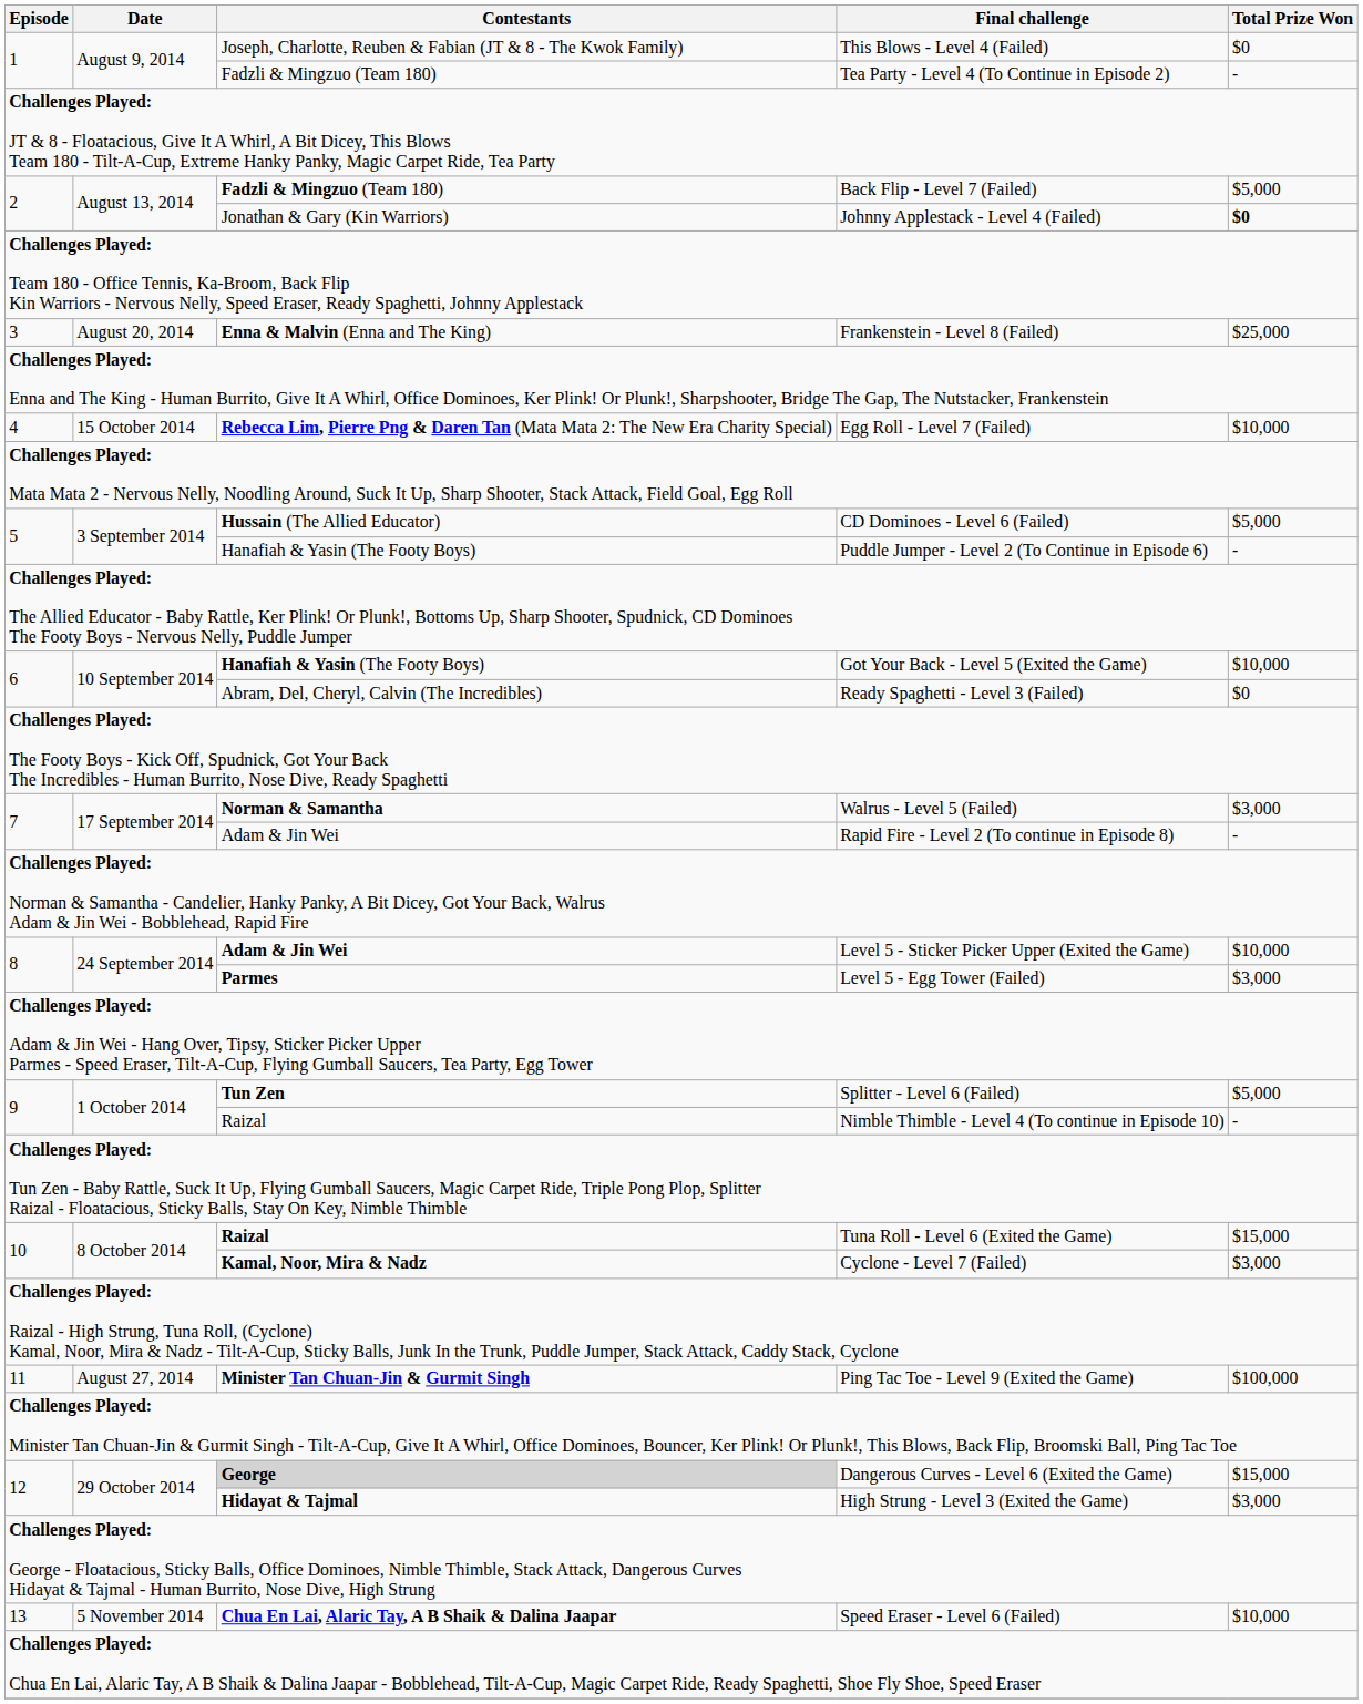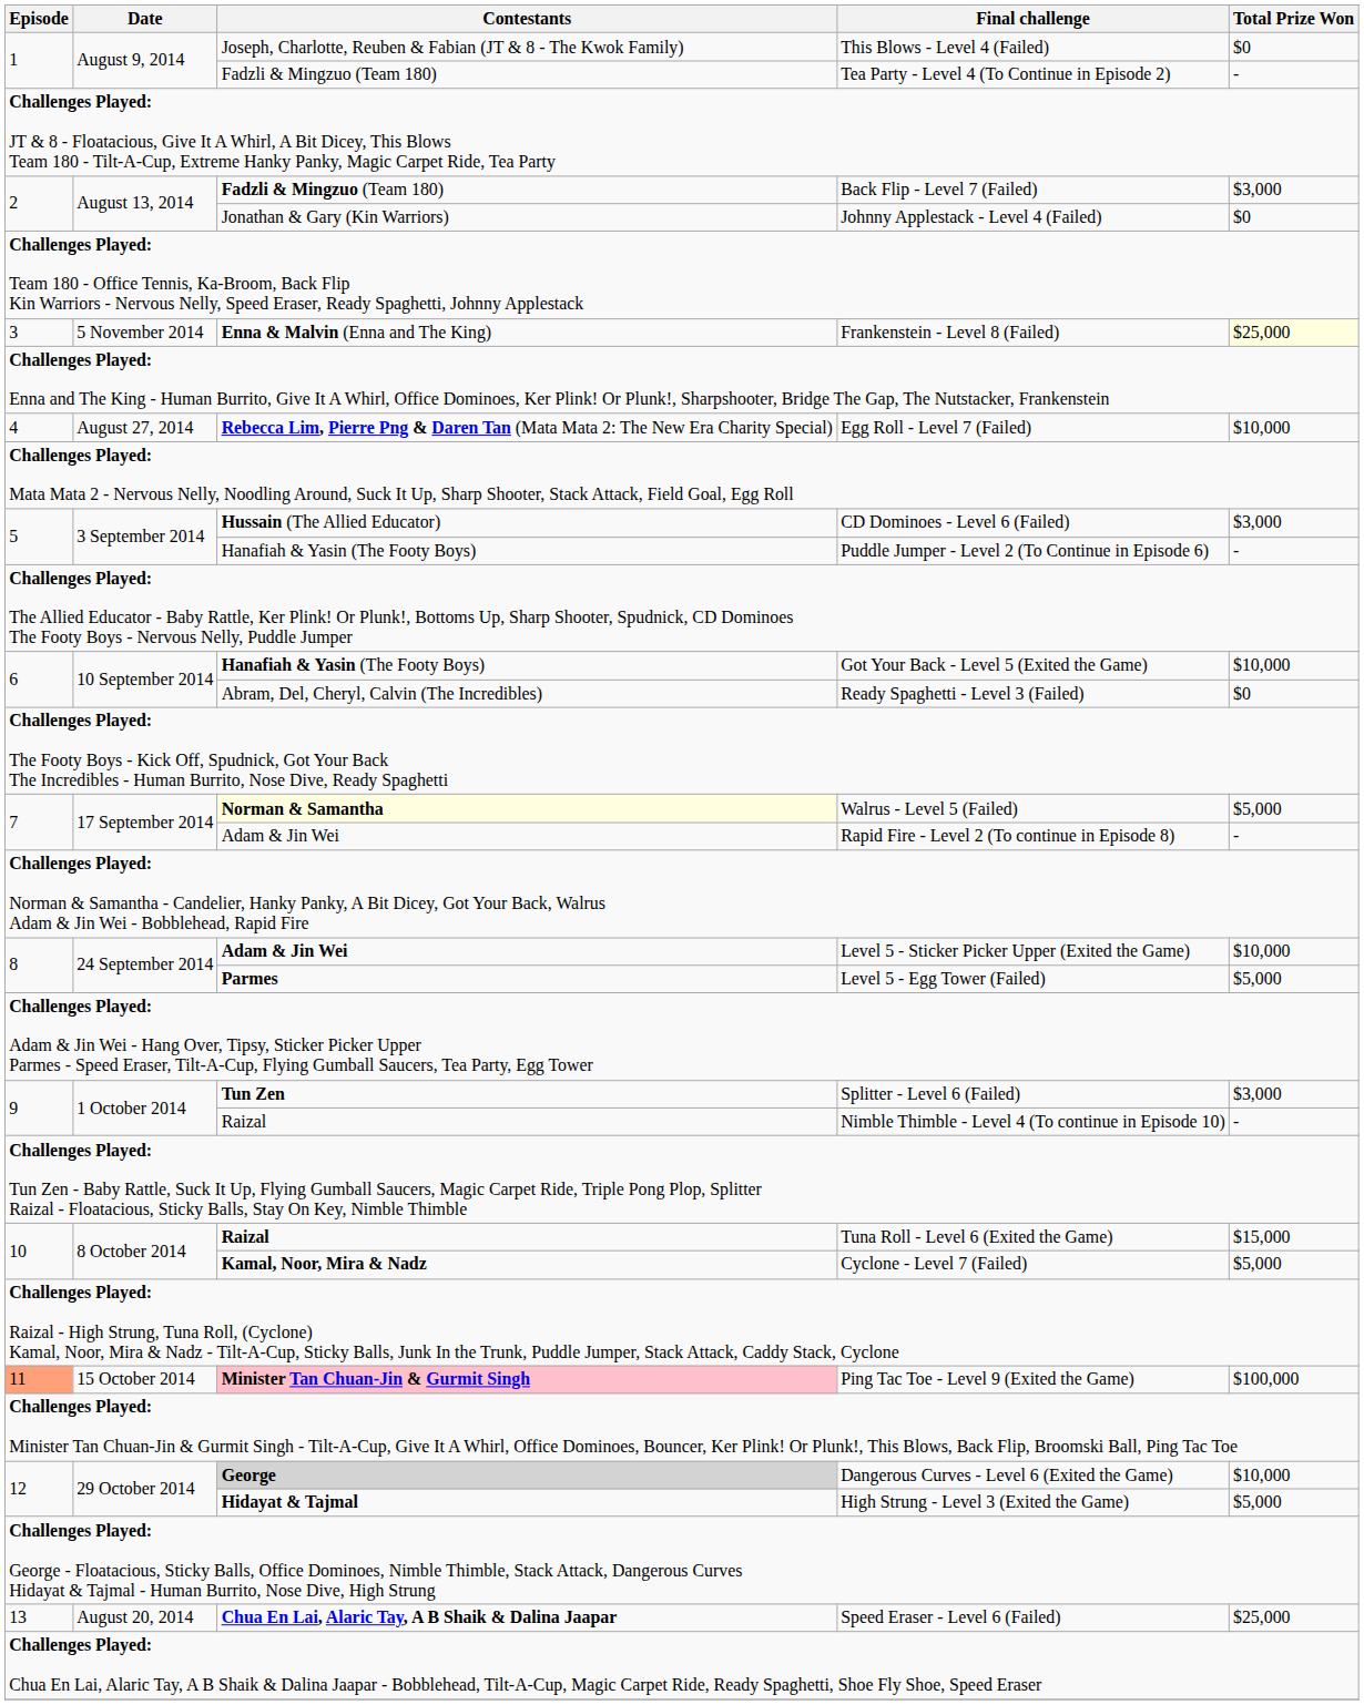Back Flip - Level 7 (Failed) | Total Prize Won: $5,000 -> $3,000
Johnny Applestack - Level 4 (Failed) | Total Prize Won: bold -> normal
Frankenstein - Level 8 (Failed) | Date: August 20, 2014 -> 5 November 2014
Frankenstein - Level 8 (Failed) | Total Prize Won: no background -> lightyellow background
Egg Roll - Level 7 (Failed) | Date: 15 October 2014 -> August 27, 2014
CD Dominoes - Level 6 (Failed) | Total Prize Won: $5,000 -> $3,000
Walrus - Level 5 (Failed) | Contestants: no background -> lightyellow background
Walrus - Level 5 (Failed) | Total Prize Won: $3,000 -> $5,000
Level 5 - Egg Tower (Failed) | Total Prize Won: $3,000 -> $5,000
Splitter - Level 6 (Failed) | Total Prize Won: $5,000 -> $3,000
Cyclone - Level 7 (Failed) | Total Prize Won: $3,000 -> $5,000
Ping Tac Toe - Level 9 (Exited the Game) | Episode: no background -> lightsalmon background
Ping Tac Toe - Level 9 (Exited the Game) | Date: August 27, 2014 -> 15 October 2014
Ping Tac Toe - Level 9 (Exited the Game) | Contestants: no background -> pink background
Dangerous Curves - Level 6 (Exited the Game) | Total Prize Won: $15,000 -> $10,000
High Strung - Level 3 (Exited the Game) | Total Prize Won: $3,000 -> $5,000
Speed Eraser - Level 6 (Failed) | Date: 5 November 2014 -> August 20, 2014
Speed Eraser - Level 6 (Failed) | Total Prize Won: $10,000 -> $25,000
